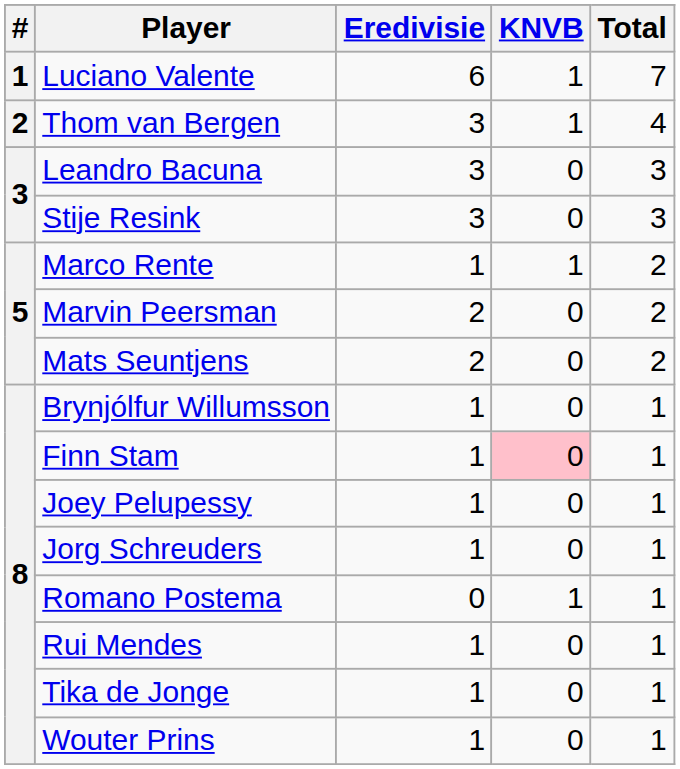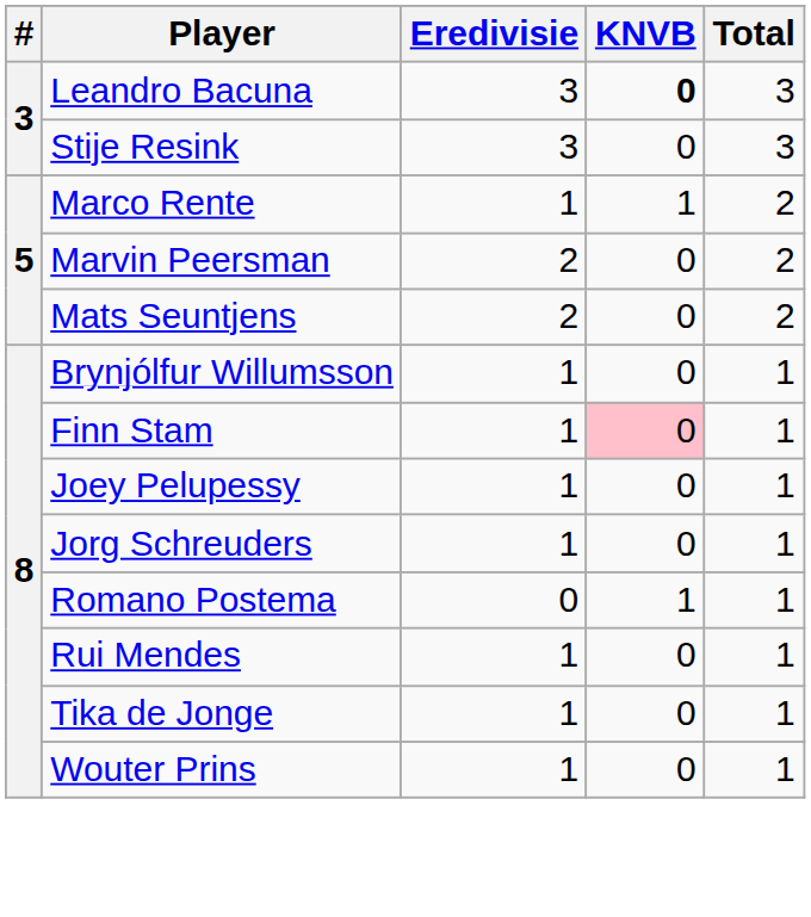- row: 1 | Luciano Valente | 6 | 1 | 7
- row: 2 | Thom van Bergen | 3 | 1 | 4
Leandro Bacuna | KNVB: normal -> bold
